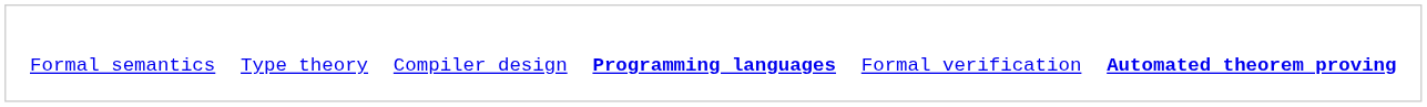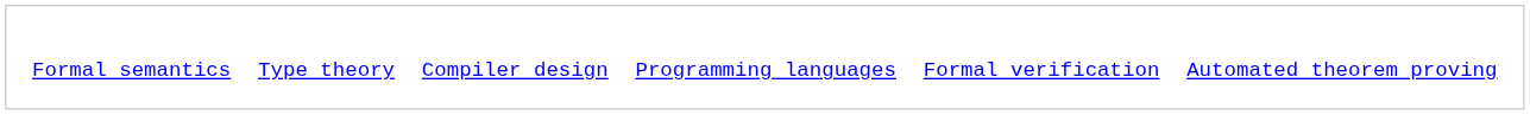Formal semantics | column 4: bold -> normal
Formal semantics | column 6: bold -> normal
